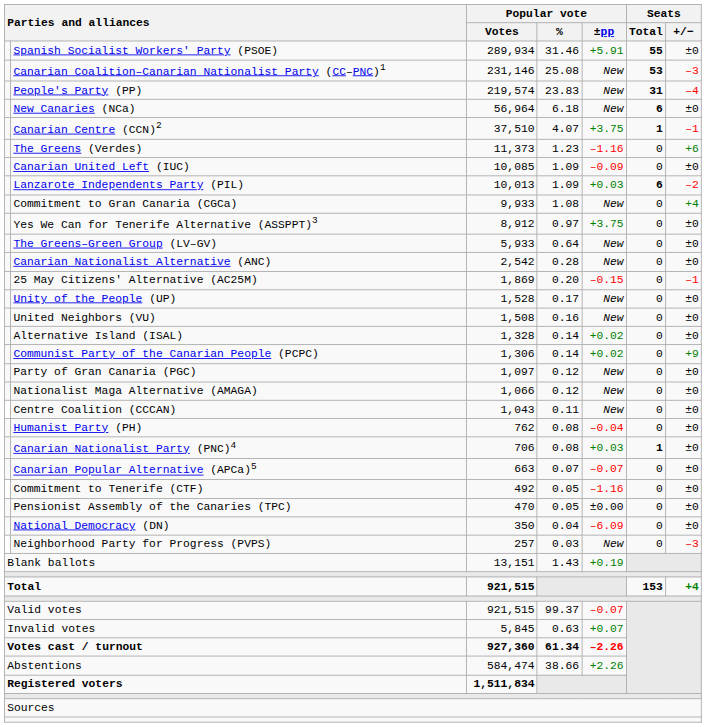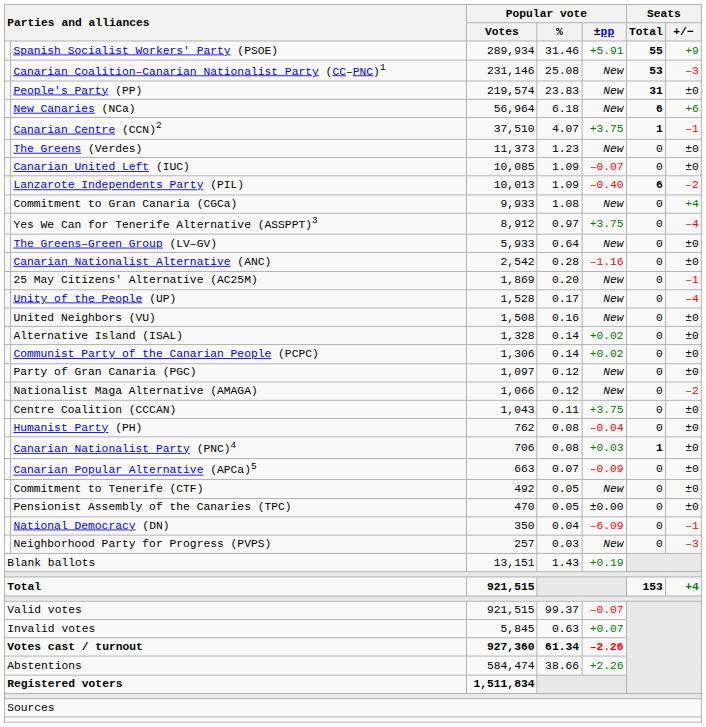Spanish Socialist Workers' Party (PSOE) | Seats / +/−: ±0 -> +9
People's Party (PP) | Seats / +/−: –4 -> ±0
New Canaries (NCa) | Seats / +/−: ±0 -> +6
The Greens (Verdes) | Popular vote / ±pp: –1.16 -> New
The Greens (Verdes) | Seats / +/−: +6 -> ±0
Canarian United Left (IUC) | Popular vote / ±pp: –0.09 -> –0.07
Lanzarote Independents Party (PIL) | Popular vote / ±pp: +0.03 -> –0.40
Yes We Can for Tenerife Alternative (ASSPPT)3 | Seats / +/−: ±0 -> –4
Canarian Nationalist Alternative (ANC) | Popular vote / ±pp: New -> –1.16
25 May Citizens' Alternative (AC25M) | Popular vote / ±pp: –0.15 -> New
Unity of the People (UP) | Seats / +/−: ±0 -> –4
Communist Party of the Canarian People (PCPC) | Seats / +/−: +9 -> ±0
Nationalist Maga Alternative (AMAGA) | Seats / +/−: ±0 -> –2
Centre Coalition (CCCAN) | Popular vote / ±pp: New -> +3.75
Canarian Popular Alternative (APCa)5 | Popular vote / ±pp: –0.07 -> –0.09
Commitment to Tenerife (CTF) | Popular vote / ±pp: –1.16 -> New
National Democracy (DN) | Seats / +/−: ±0 -> –1
